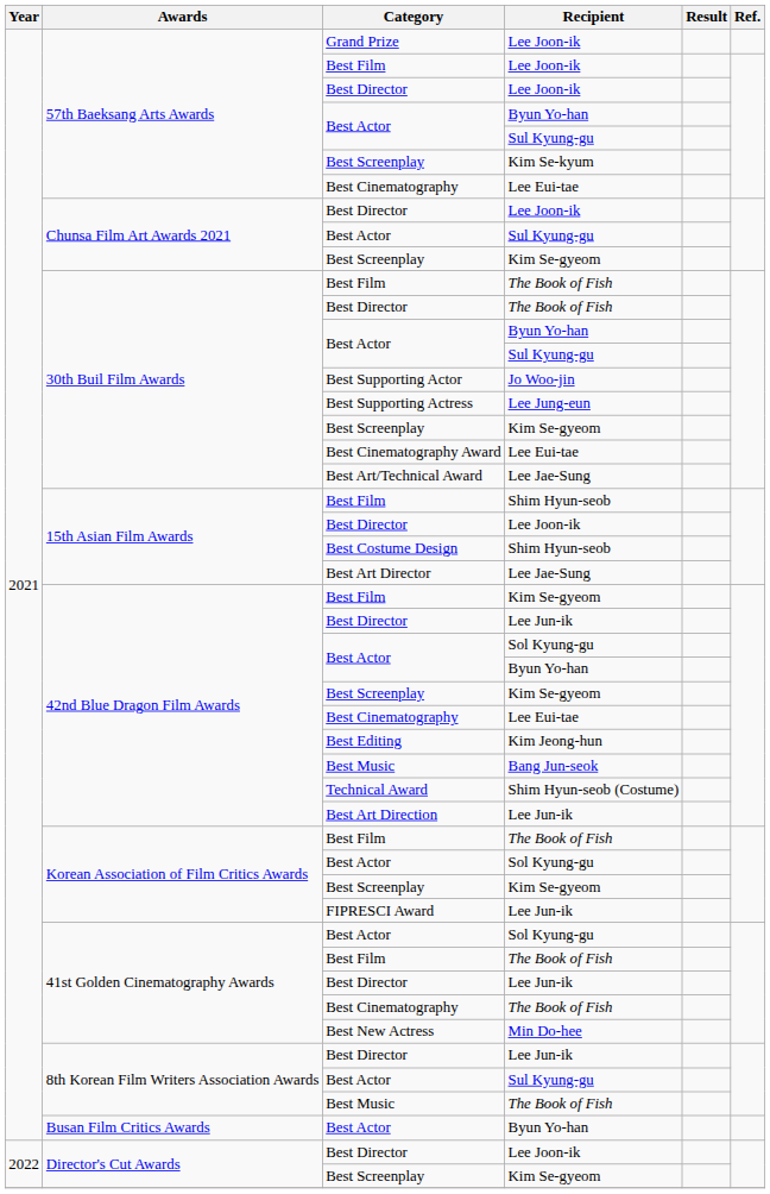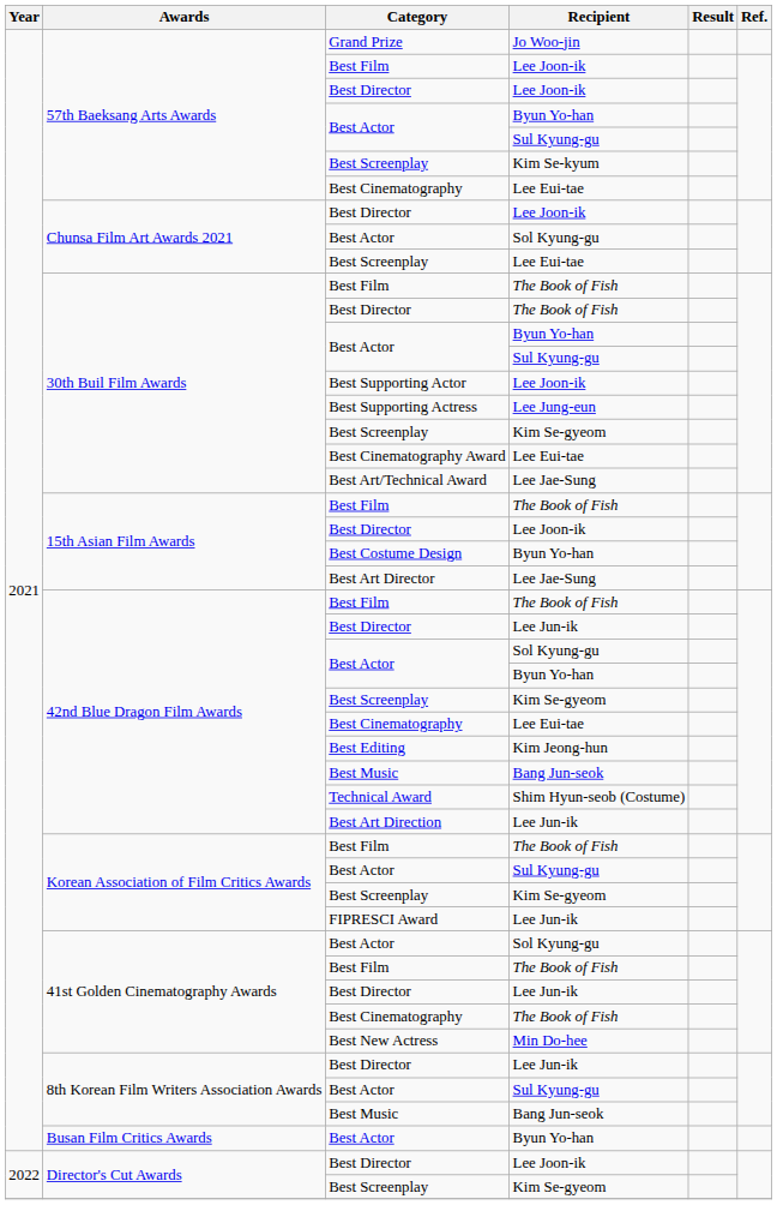Grand Prize | Recipient: Lee Joon-ik -> Jo Woo-jin
Chunsa Film Art Awards 2021 / Best Actor | Recipient: Sul Kyung-gu -> Sol Kyung-gu
Chunsa Film Art Awards 2021 / Best Screenplay | Recipient: Kim Se-gyeom -> Lee Eui-tae
Best Supporting Actor | Recipient: Jo Woo-jin -> Lee Joon-ik
15th Asian Film Awards / Best Film | Recipient: Shim Hyun-seob -> The Book of Fish
Best Costume Design | Recipient: Shim Hyun-seob -> Byun Yo-han
42nd Blue Dragon Film Awards / Best Film | Recipient: Kim Se-gyeom -> The Book of Fish
Korean Association of Film Critics Awards / Best Actor | Recipient: Sol Kyung-gu -> Sul Kyung-gu
8th Korean Film Writers Association Awards / Best Music | Recipient: The Book of Fish -> Bang Jun-seok
